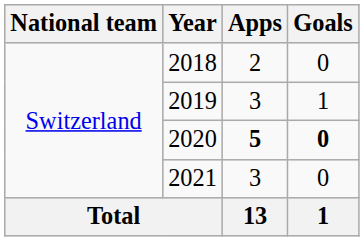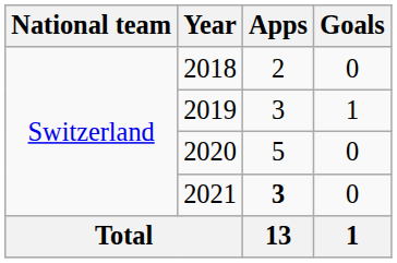2020 | Apps: bold -> normal
2020 | Goals: bold -> normal
2021 | Apps: normal -> bold
